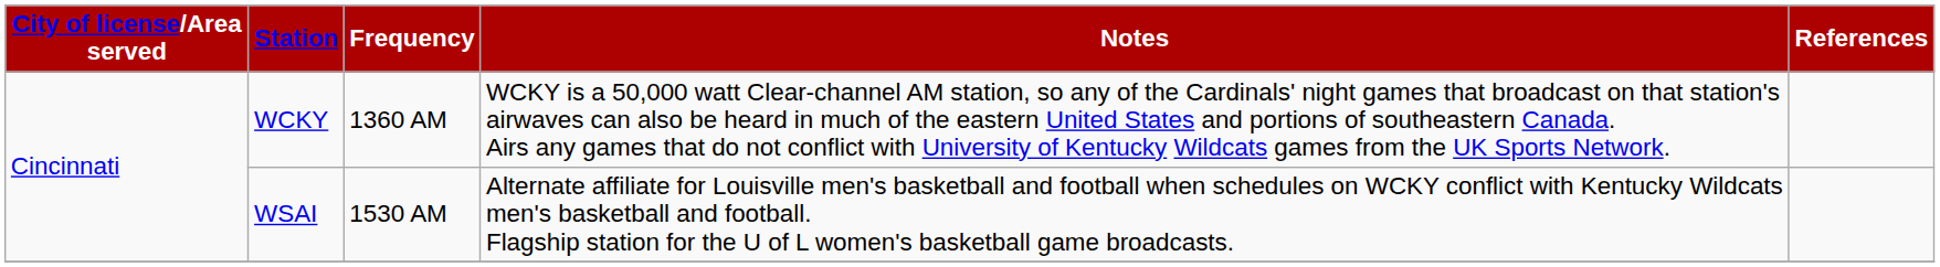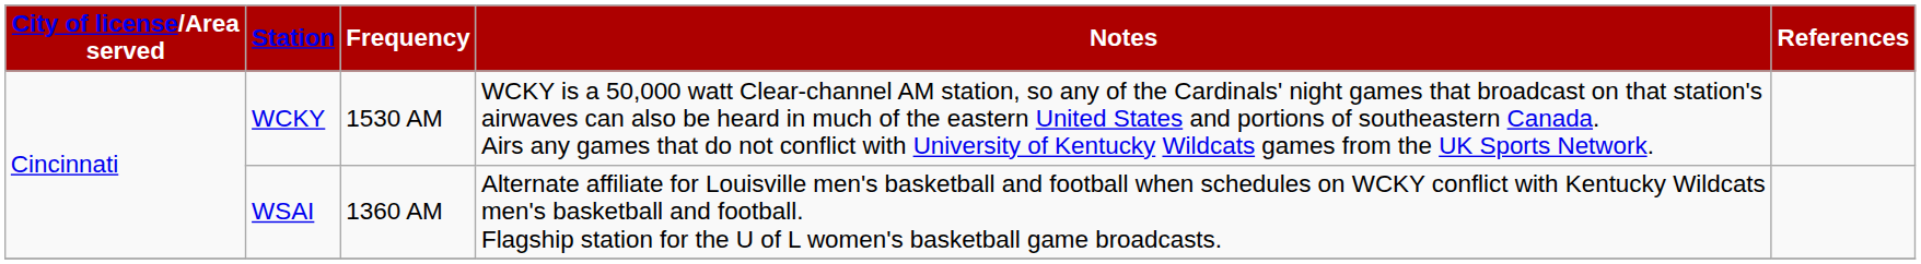WCKY | Frequency: 1360 AM -> 1530 AM
WSAI | Frequency: 1530 AM -> 1360 AM
